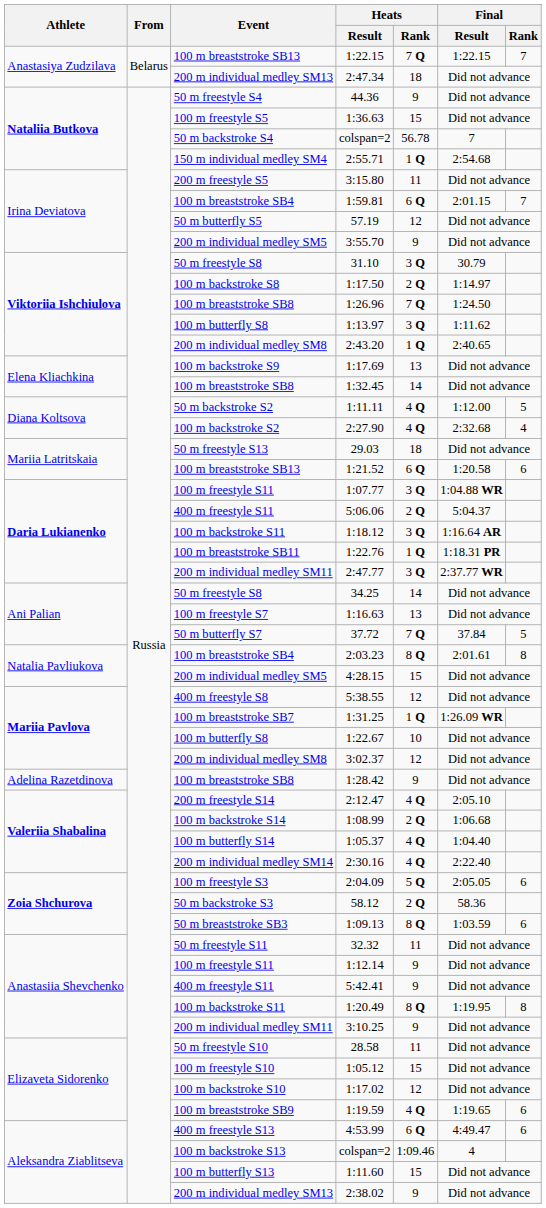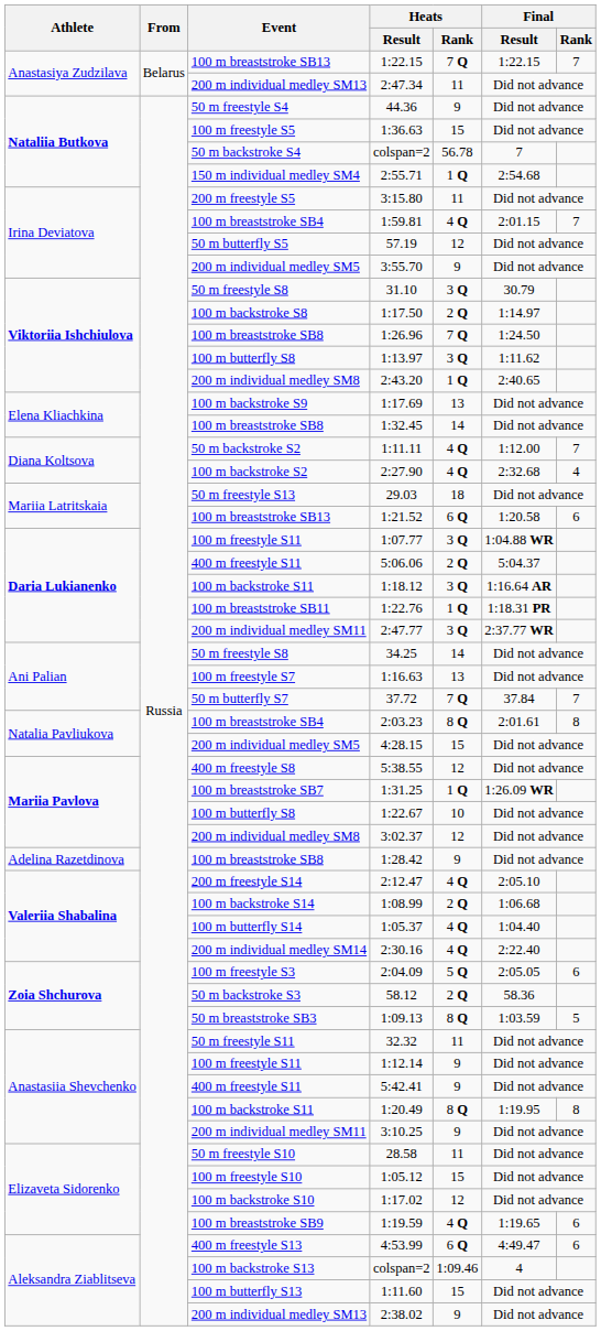2:47.34 | Heats / Rank: 18 -> 11
1:59.81 | Heats / Rank: 6 Q -> 4 Q
1:11.11 | Final / Rank: 5 -> 7
37.72 | Final / Rank: 5 -> 7
1:09.13 | Final / Rank: 6 -> 5
